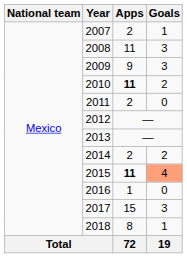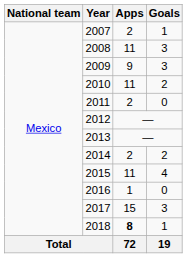2010 | Apps: bold -> normal
2015 | Apps: bold -> normal
2015 | Goals: lightsalmon background -> no background
2018 | Apps: normal -> bold
